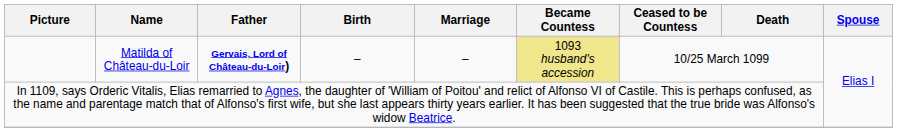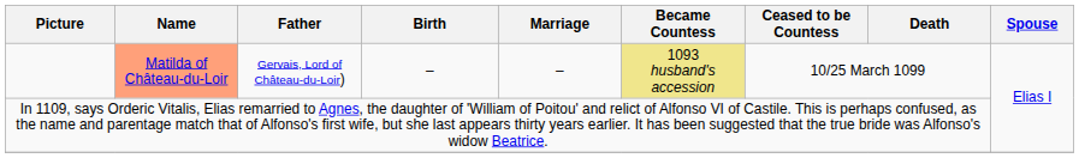row 2 | Name: no background -> lightsalmon background
row 2 | Father: bold -> normal
